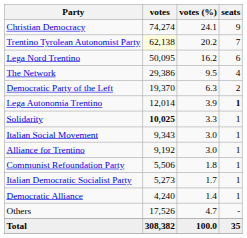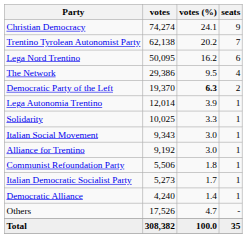Trentino Tyrolean Autonomist Party | votes: lightyellow background -> no background
Democratic Party of the Left | votes (%): normal -> bold
Lega Autonomia Trentino | seats: bold -> normal
Solidarity | votes: bold -> normal
